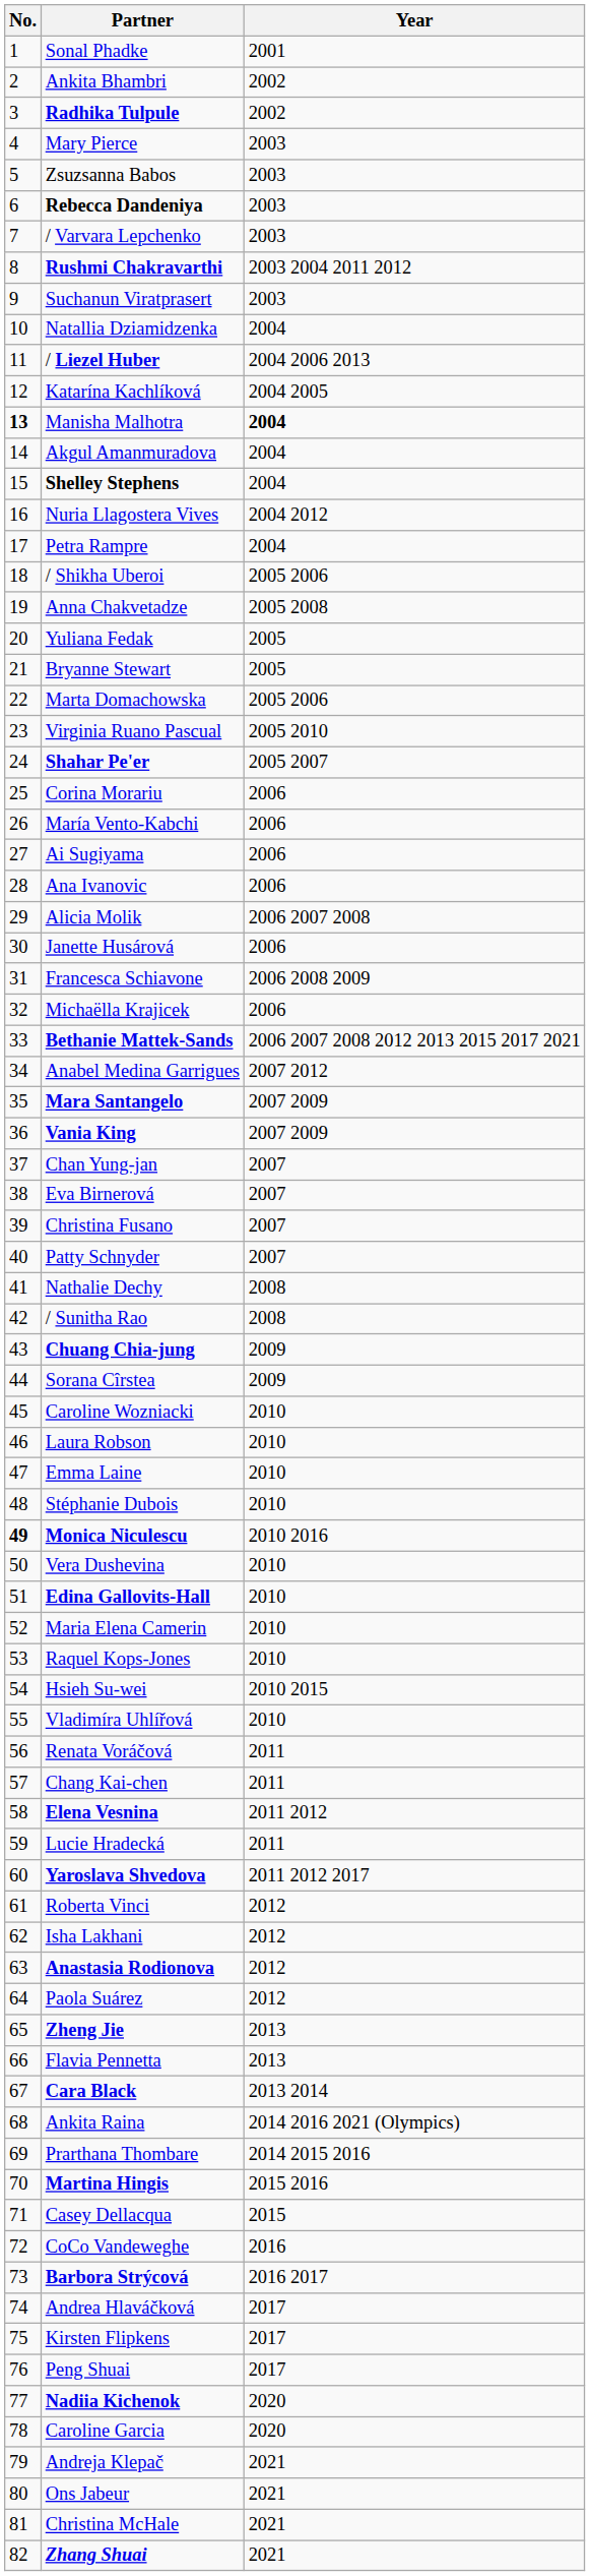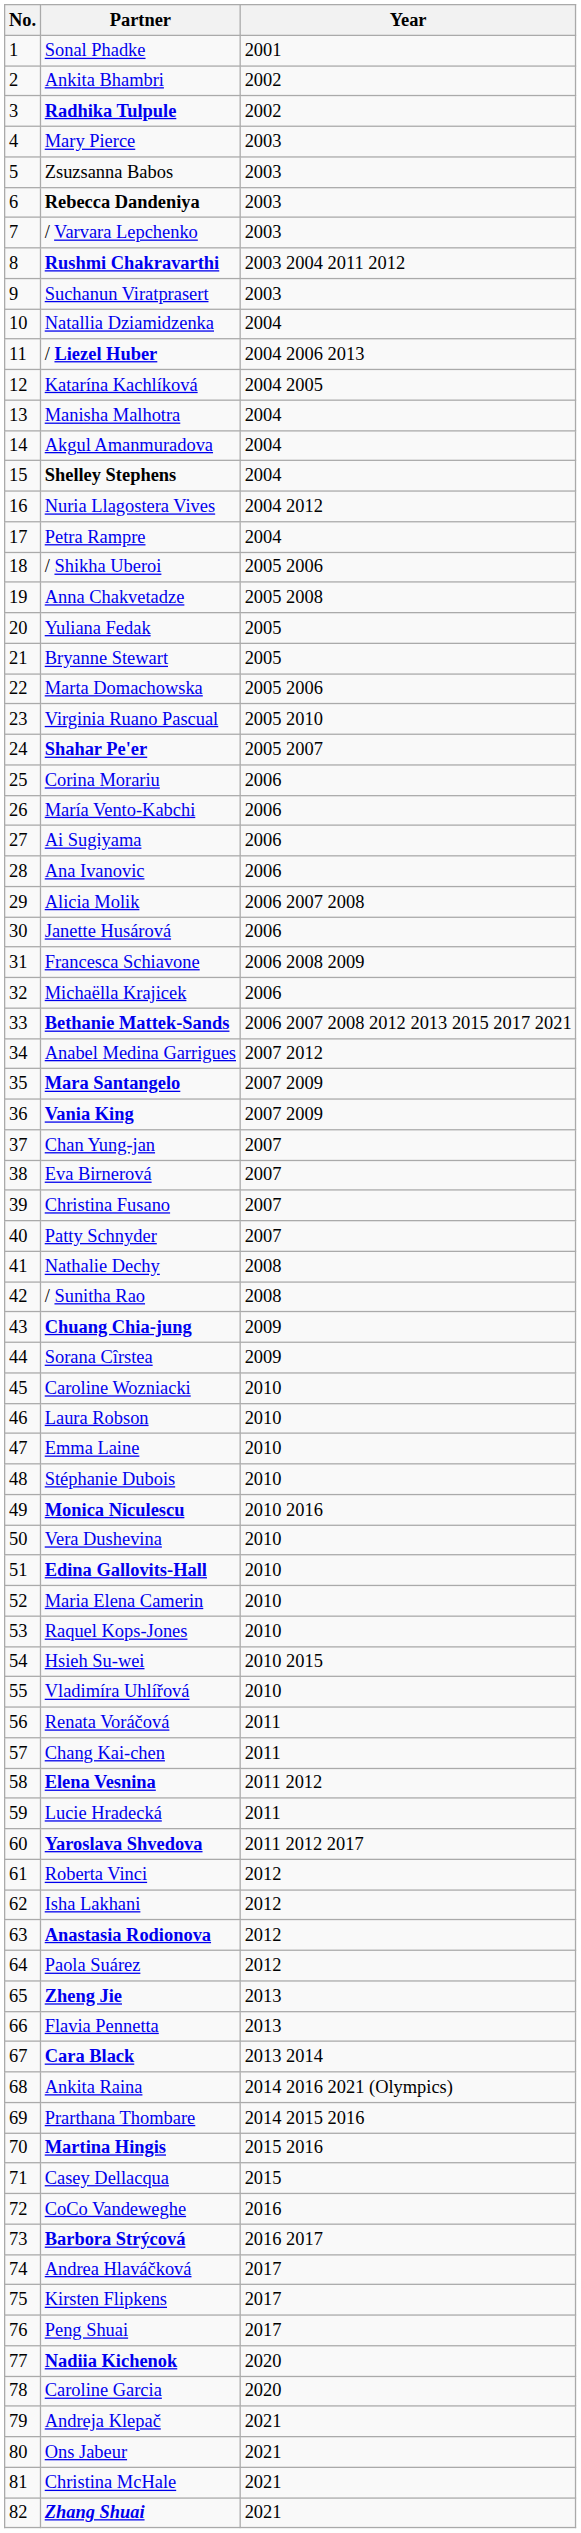Manisha Malhotra | No.: bold -> normal
Manisha Malhotra | Year: bold -> normal
Monica Niculescu | No.: bold -> normal
